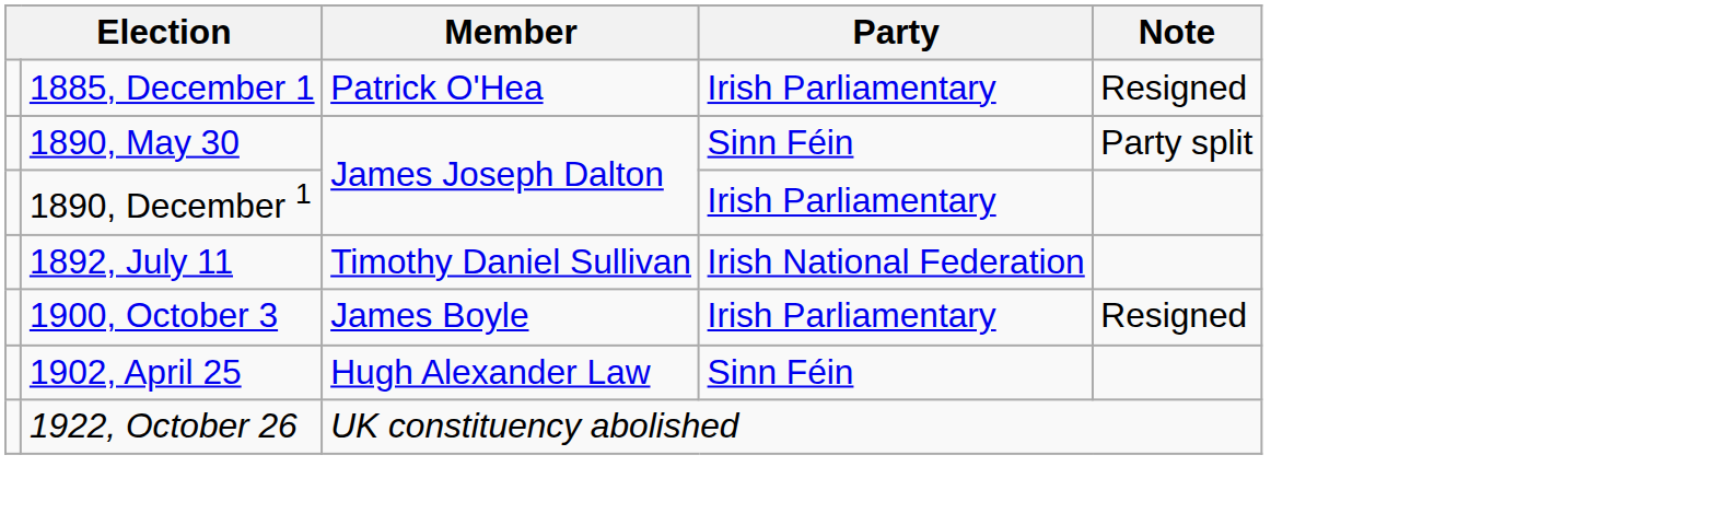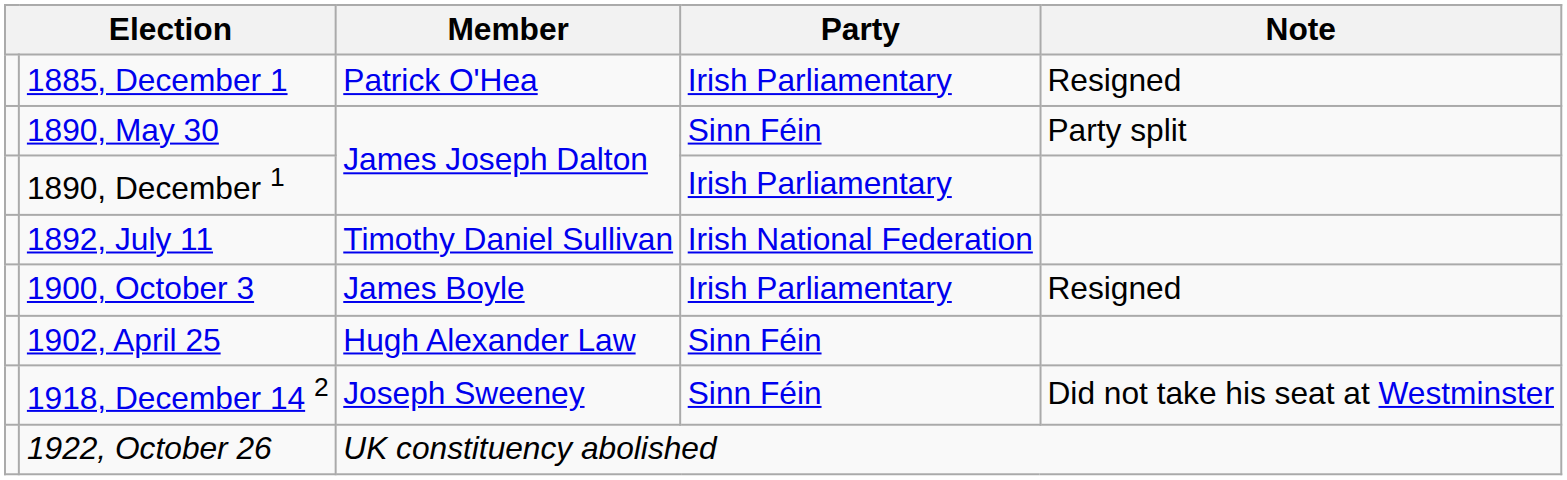+ row: 1918, December 14 2 | Joseph Sweeney | Sinn Féin | Did not take his seat at Westminster
